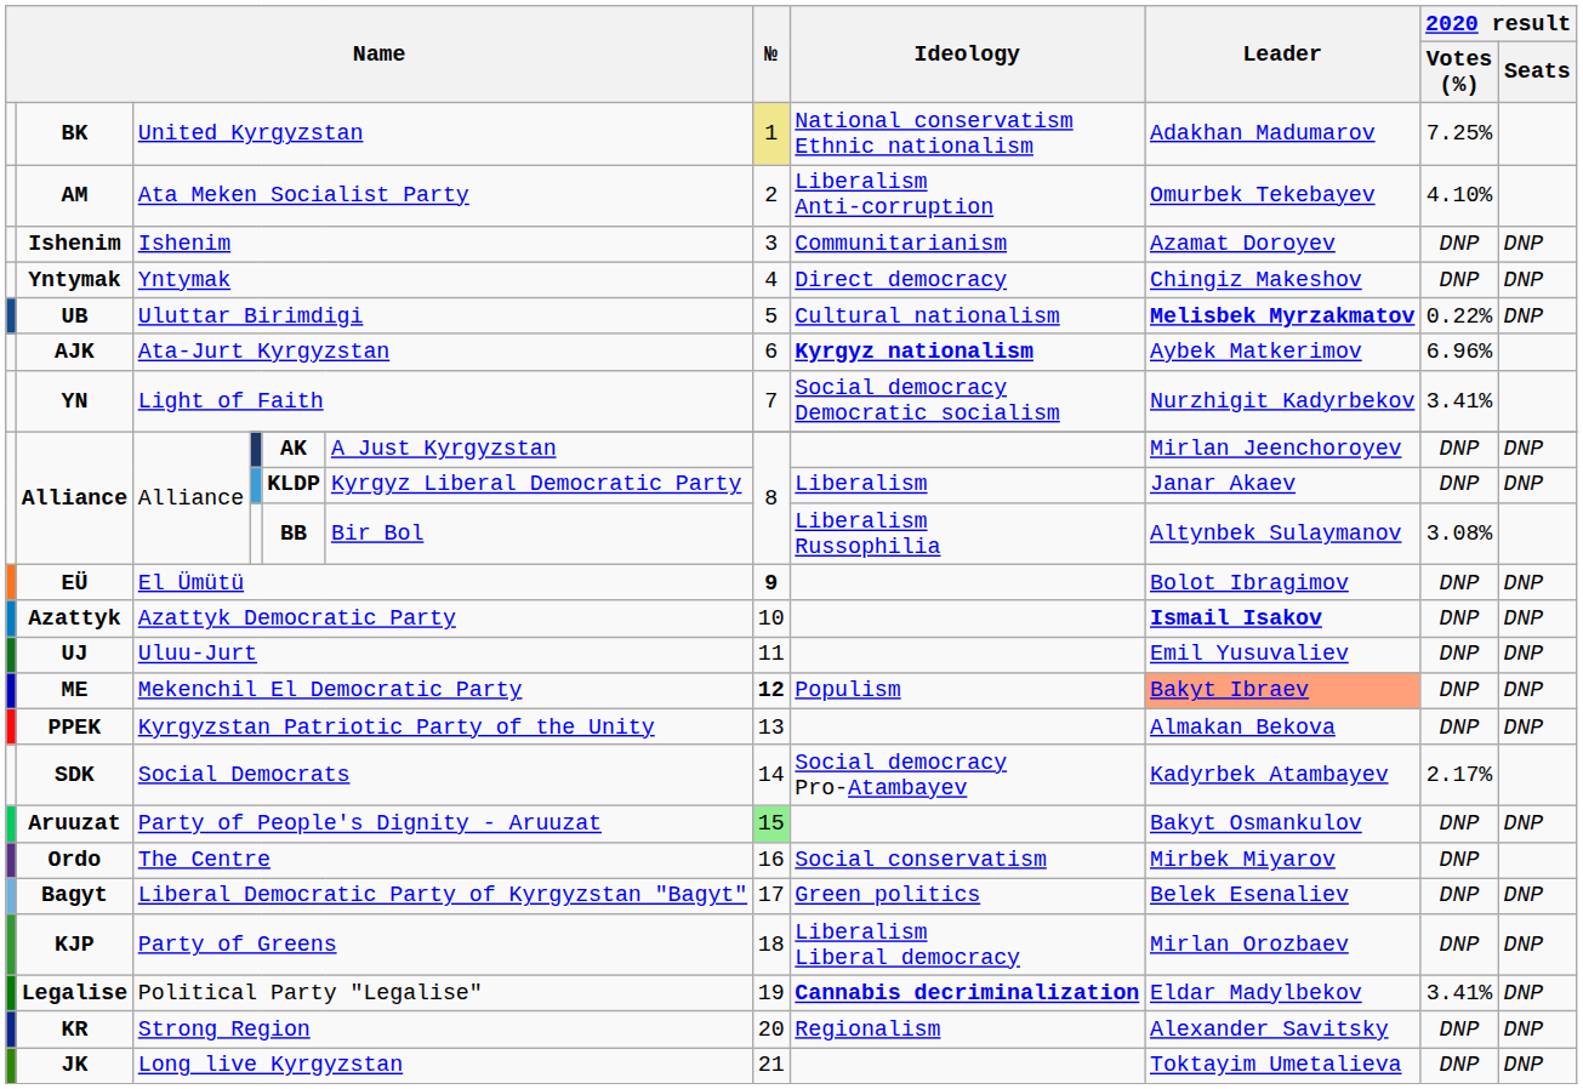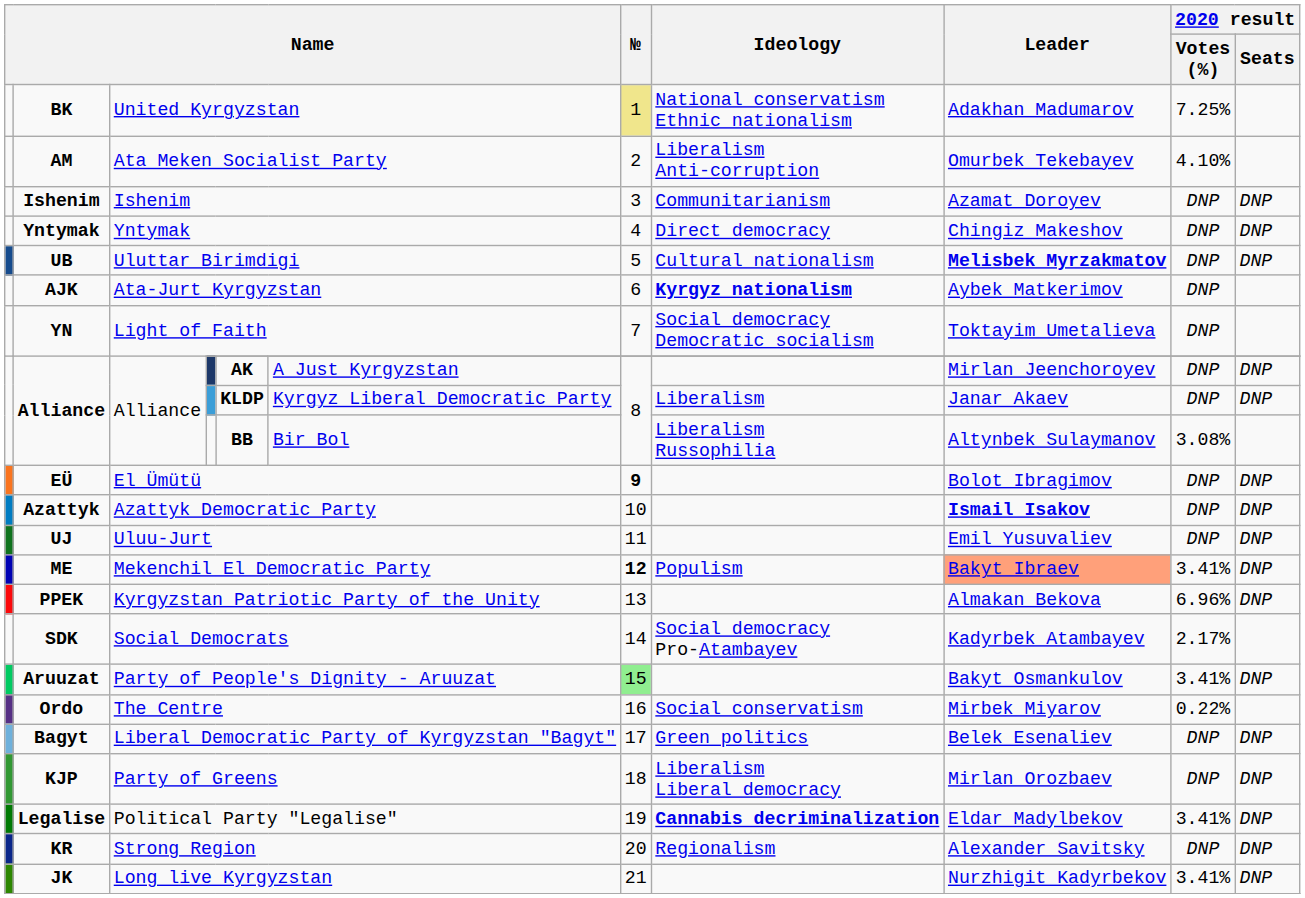UB | 2020 result / Votes (%): 0.22% -> DNP
AJK | 2020 result / Votes (%): 6.96% -> DNP
YN | Leader: Nurzhigit Kadyrbekov -> Toktayim Umetalieva
YN | 2020 result / Votes (%): 3.41% -> DNP
ME | 2020 result / Votes (%): DNP -> 3.41%
PPEK | 2020 result / Votes (%): DNP -> 6.96%
Aruuzat | 2020 result / Votes (%): DNP -> 3.41%
Ordo | 2020 result / Votes (%): DNP -> 0.22%
JK | Leader: Toktayim Umetalieva -> Nurzhigit Kadyrbekov
JK | 2020 result / Votes (%): DNP -> 3.41%
